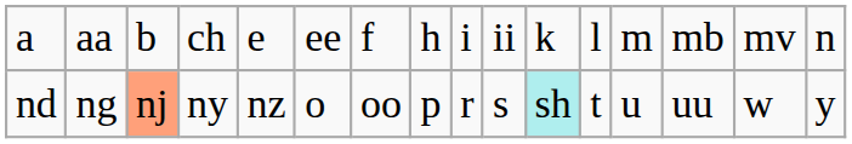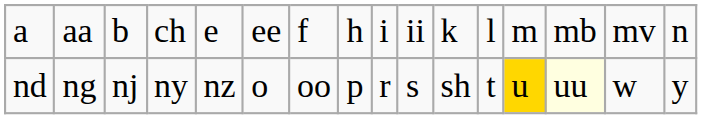nd | column 3: lightsalmon background -> no background
nd | column 11: paleturquoise background -> no background
nd | column 13: no background -> gold background
nd | column 14: no background -> lightyellow background
